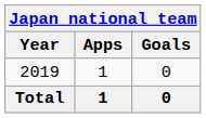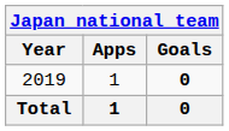2019 | Goals: normal -> bold
